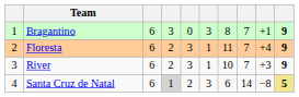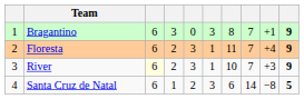River | column 3: no background -> lightyellow background
Santa Cruz de Natal | column 4: lightgrey background -> no background
Santa Cruz de Natal | column 10: khaki background -> no background
